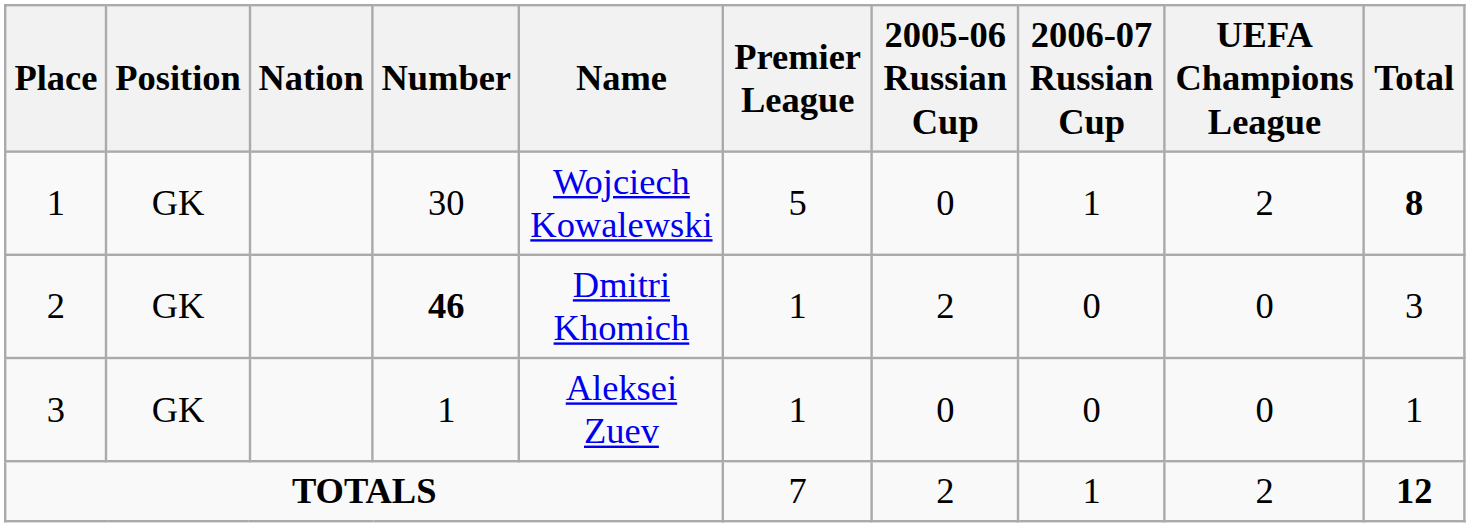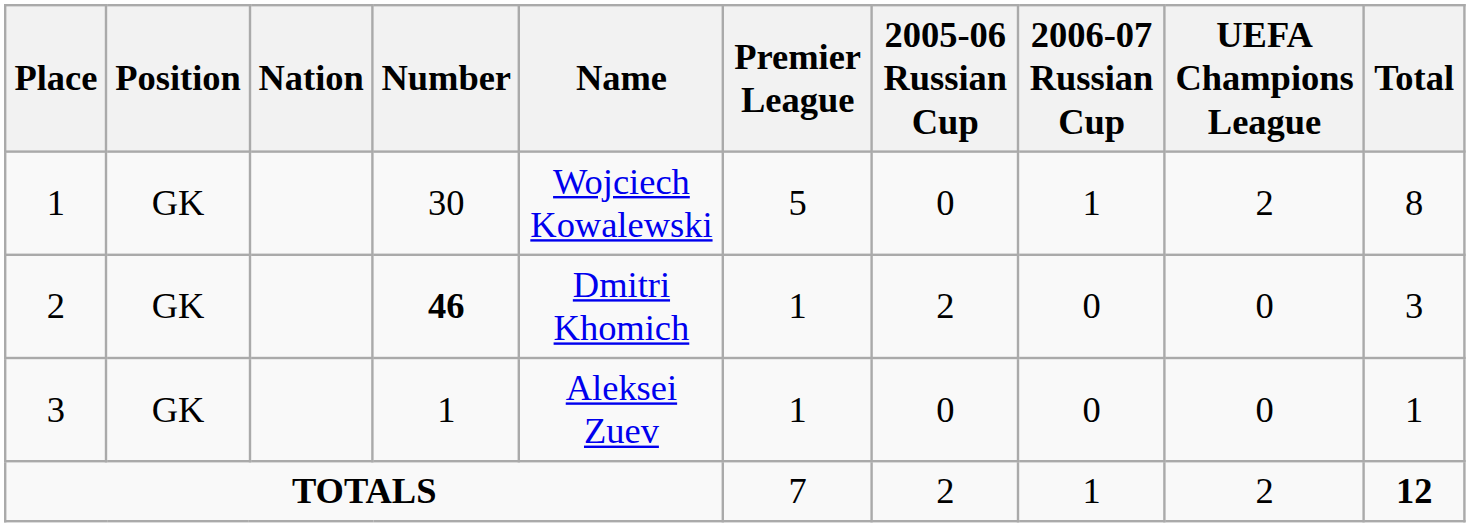row 2 | Total: bold -> normal
